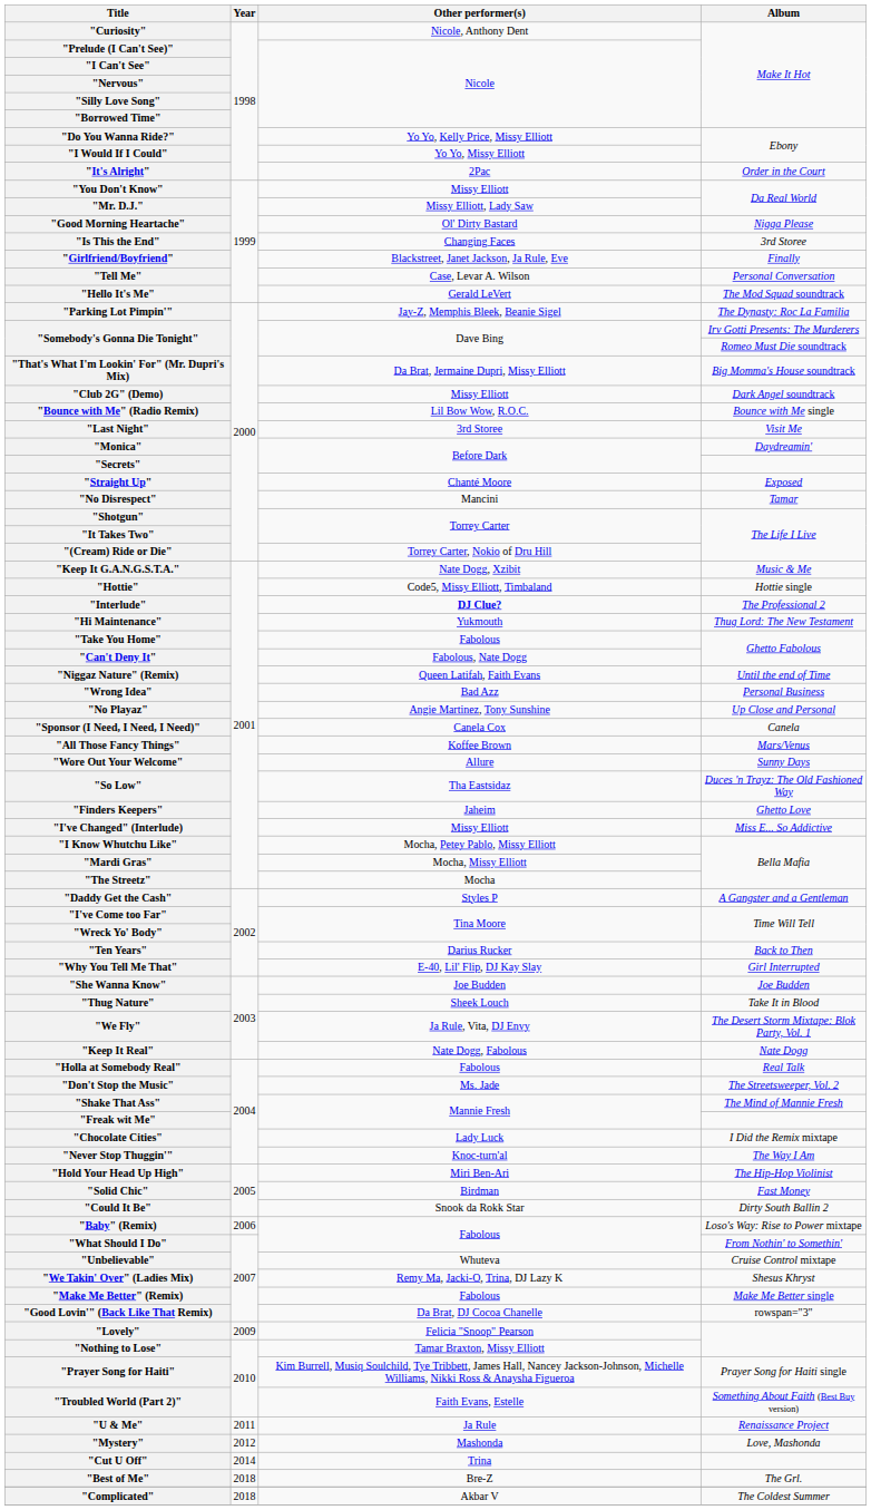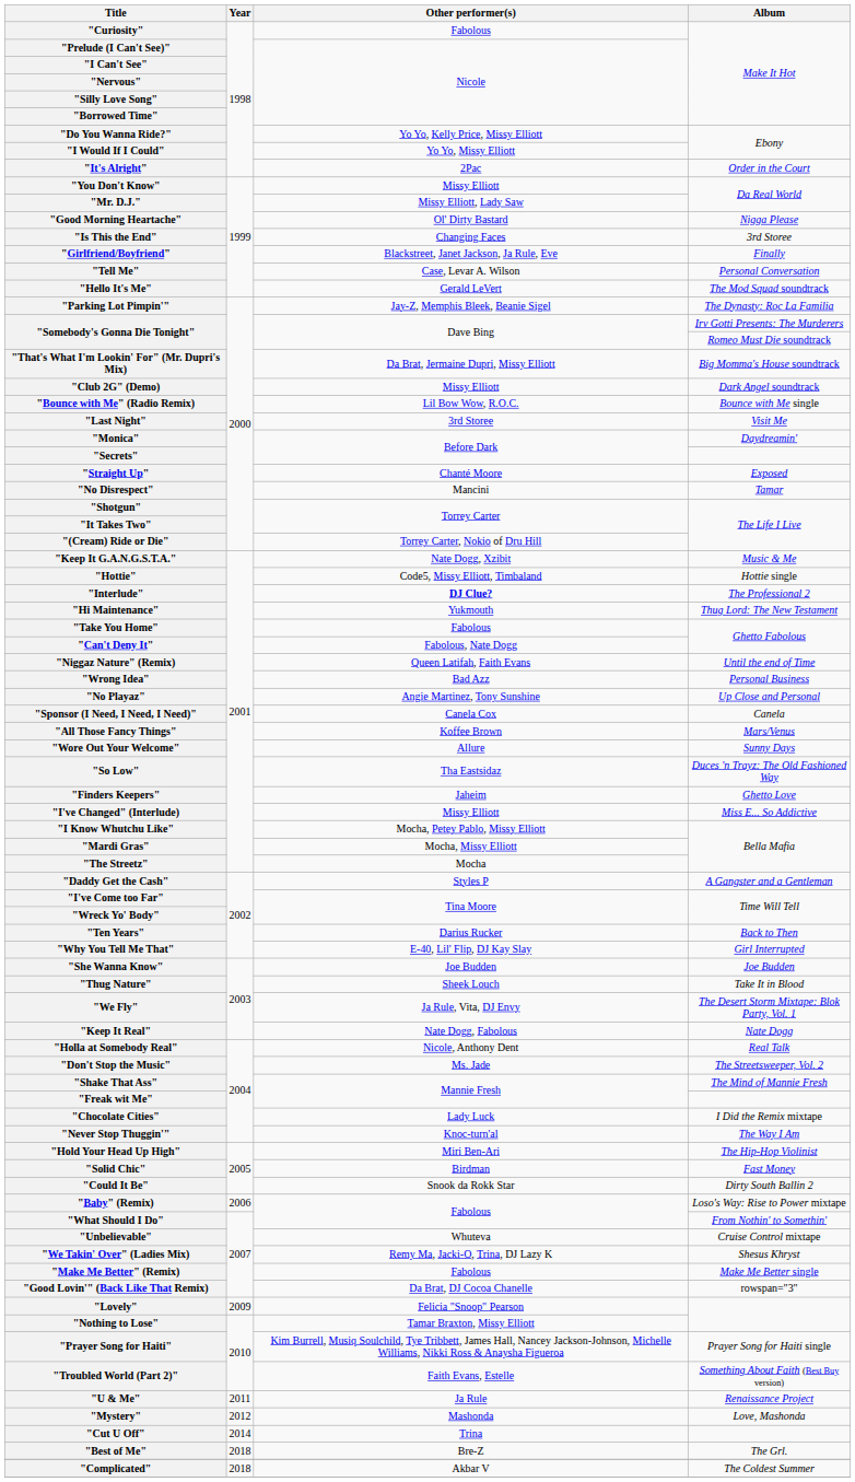"Curiosity" | Other performer(s): Nicole, Anthony Dent -> Fabolous
"Holla at Somebody Real" | Other performer(s): Fabolous -> Nicole, Anthony Dent
